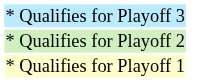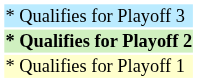row 2 | column 1: normal -> bold
